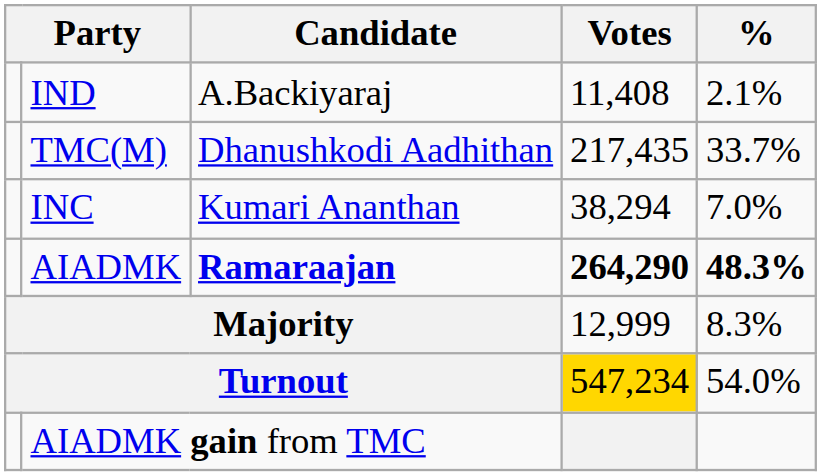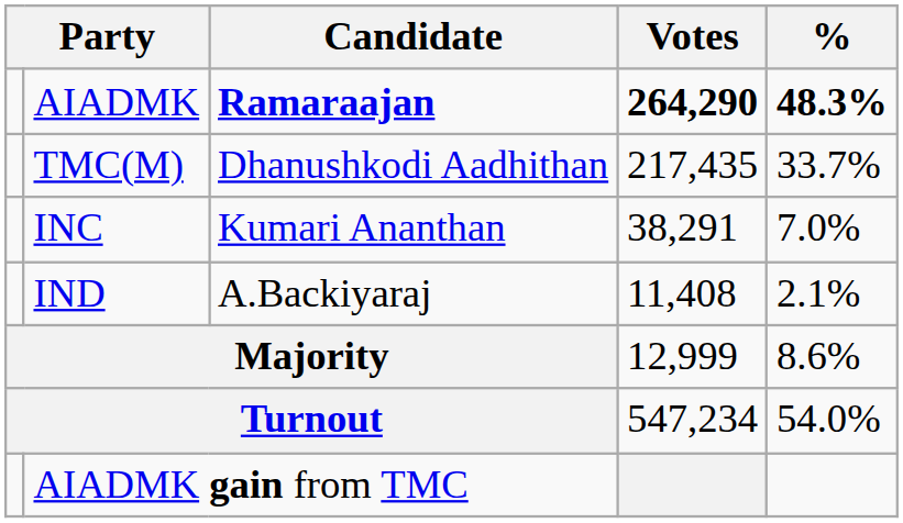rows swapped: AIADMK <-> IND
INC | Votes: 38,294 -> 38,291
Majority | %: 8.3% -> 8.6%
Turnout | Votes: gold background -> no background
